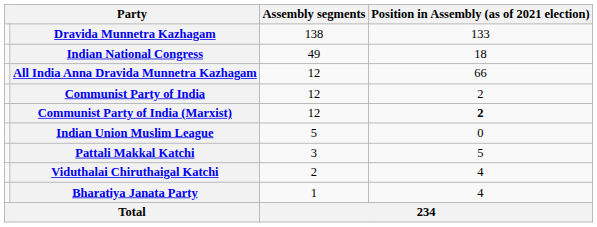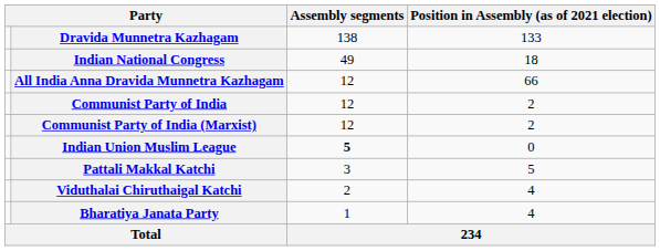Communist Party of India (Marxist) | Position in Assembly (as of 2021 election): bold -> normal
Indian Union Muslim League | Assembly segments: normal -> bold
